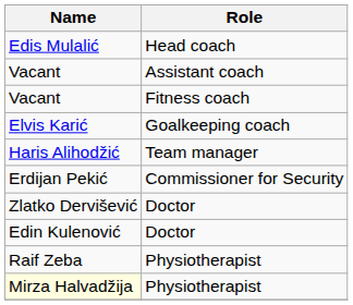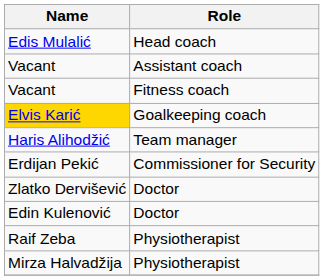row 5 | Name: no background -> gold background
row 11 | Name: lightyellow background -> no background
